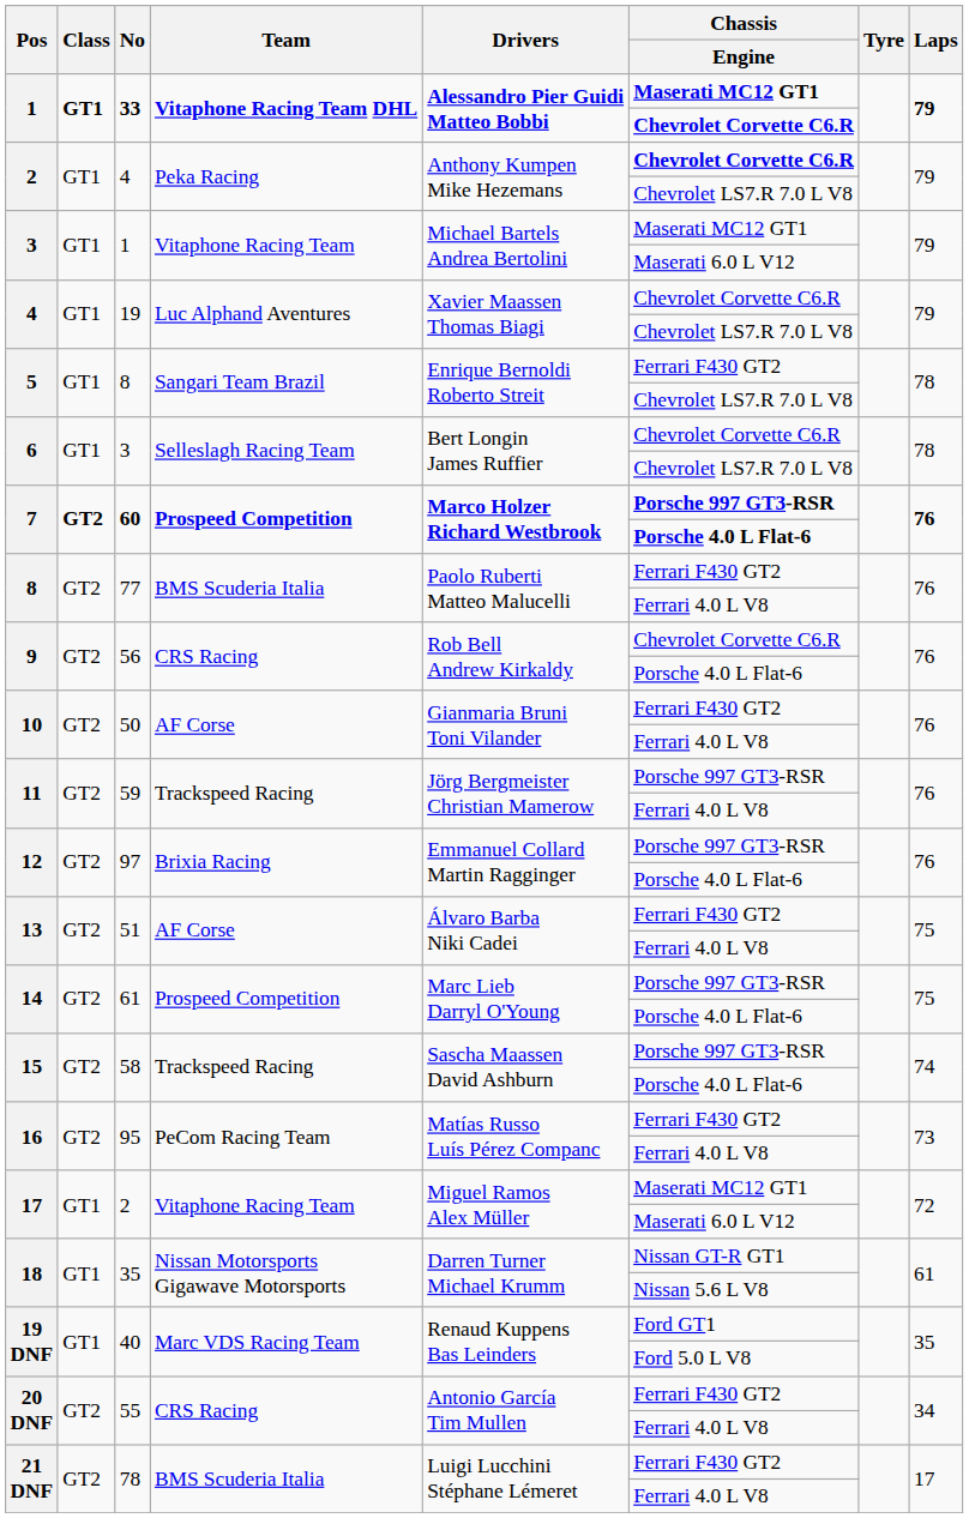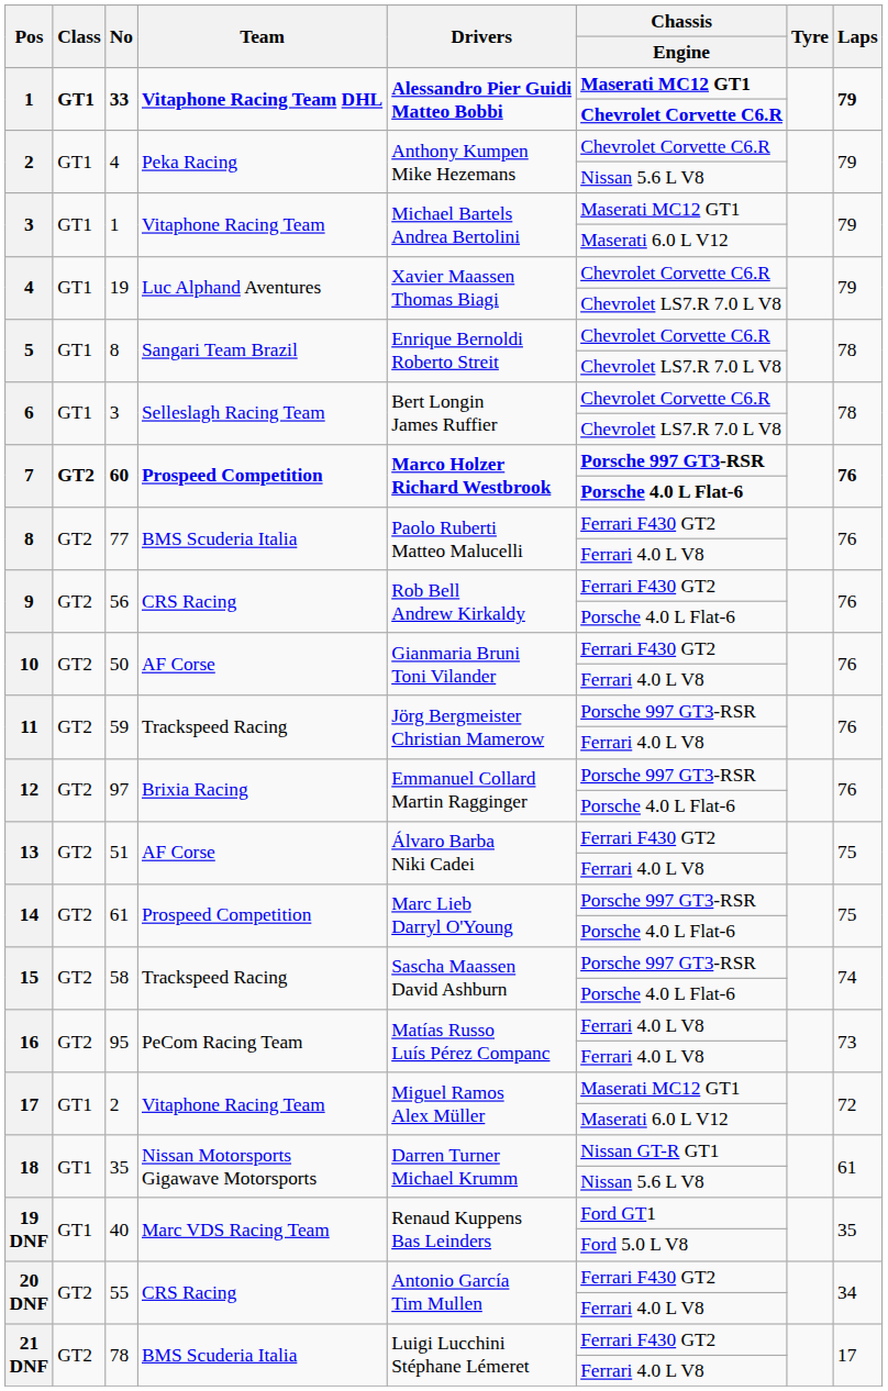row 5 | Chassis / Engine: bold -> normal
row 6 | Chassis / Engine: Chevrolet LS7.R 7.0 L V8 -> Nissan 5.6 L V8
row 11 | Chassis / Engine: Ferrari F430 GT2 -> Chevrolet Corvette C6.R
row 19 | Chassis / Engine: Chevrolet Corvette C6.R -> Ferrari F430 GT2
row 33 | Chassis / Engine: Ferrari F430 GT2 -> Ferrari 4.0 L V8
